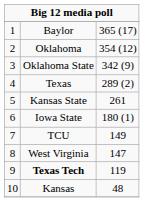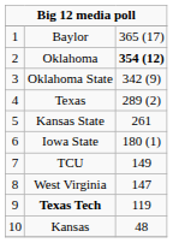Oklahoma | column 3: normal -> bold
